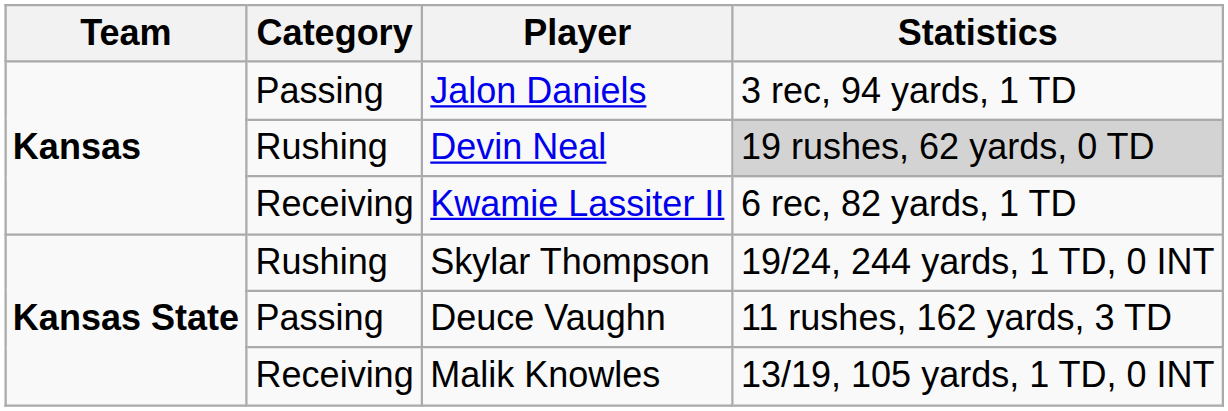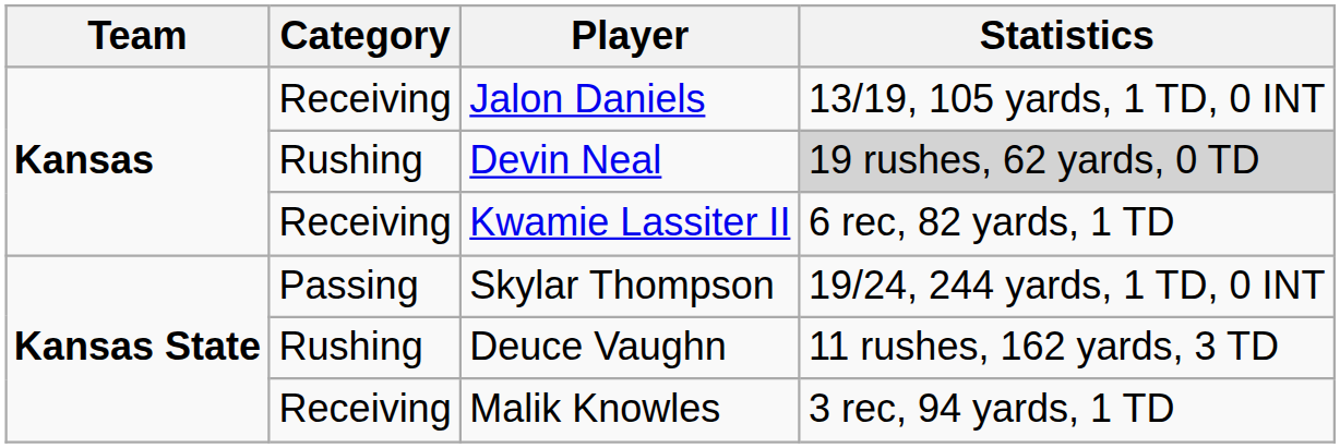Jalon Daniels | Category: Passing -> Receiving
Jalon Daniels | Statistics: 3 rec, 94 yards, 1 TD -> 13/19, 105 yards, 1 TD, 0 INT
Skylar Thompson | Category: Rushing -> Passing
Deuce Vaughn | Category: Passing -> Rushing
Malik Knowles | Statistics: 13/19, 105 yards, 1 TD, 0 INT -> 3 rec, 94 yards, 1 TD
